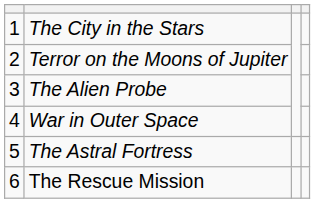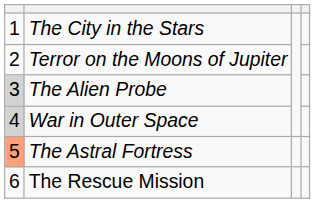The Alien Probe | column 1: no background -> lightgrey background
War in Outer Space | column 1: no background -> lightgrey background
The Astral Fortress | column 1: no background -> lightsalmon background
